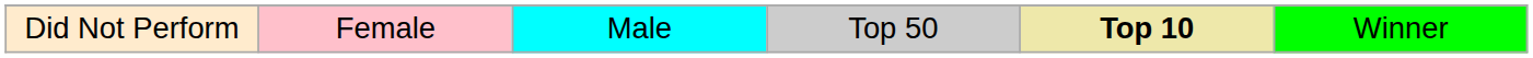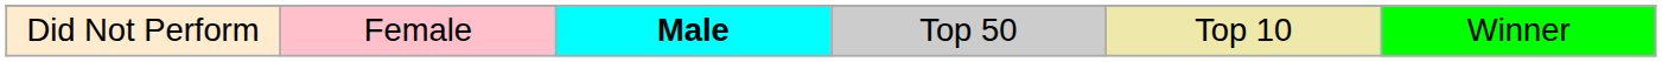Did Not Perform | column 3: normal -> bold
Did Not Perform | column 5: bold -> normal
